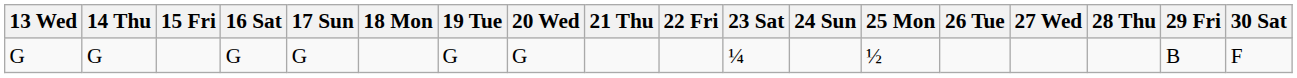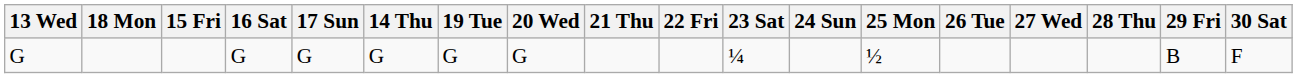columns swapped: 14 Thu <-> 18 Mon
